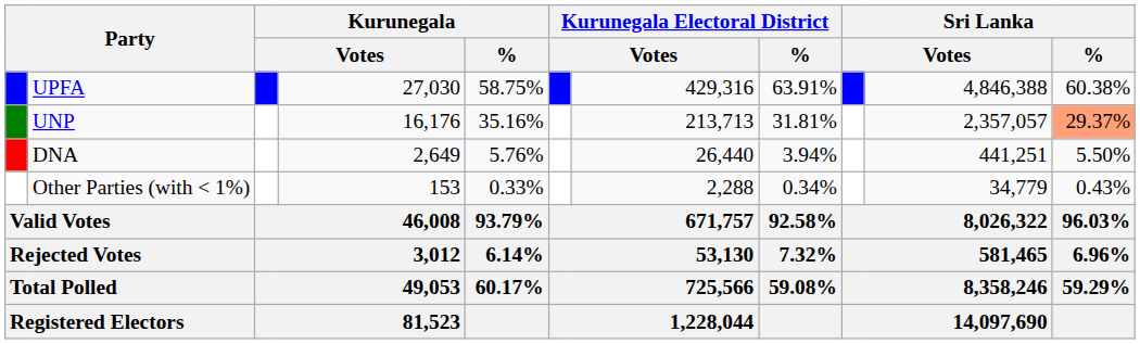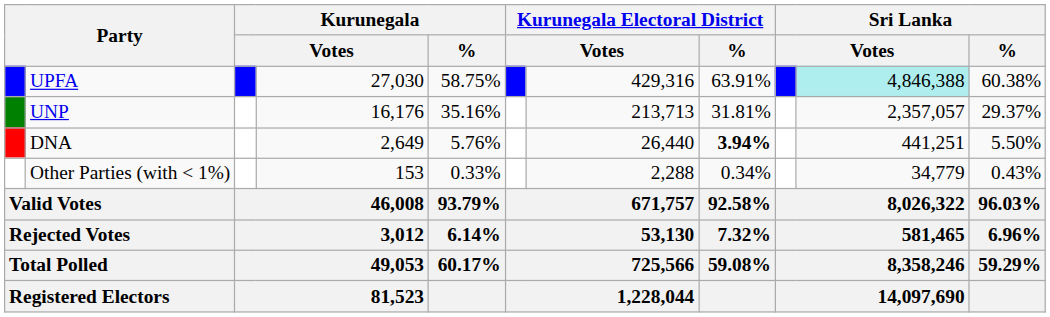UPFA | column 10: no background -> paleturquoise background
UNP | Sri Lanka / %: lightsalmon background -> no background
DNA | Kurunegala Electoral District / %: normal -> bold
